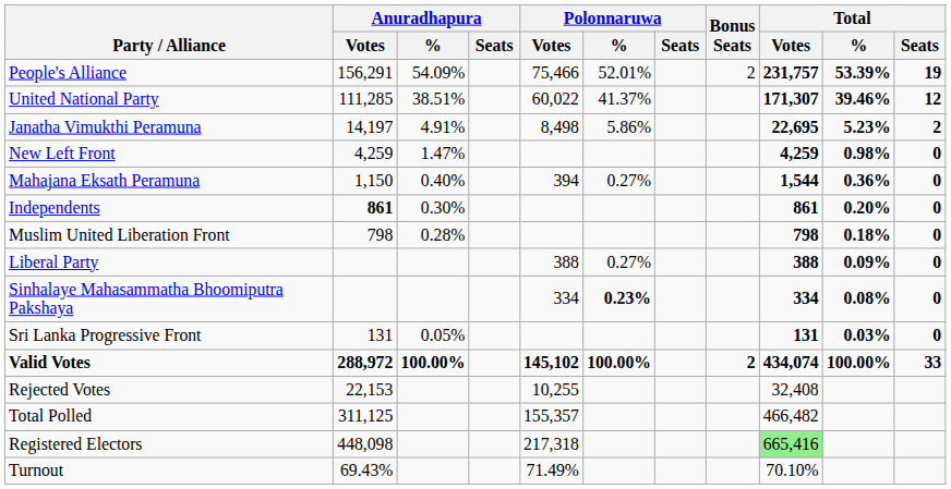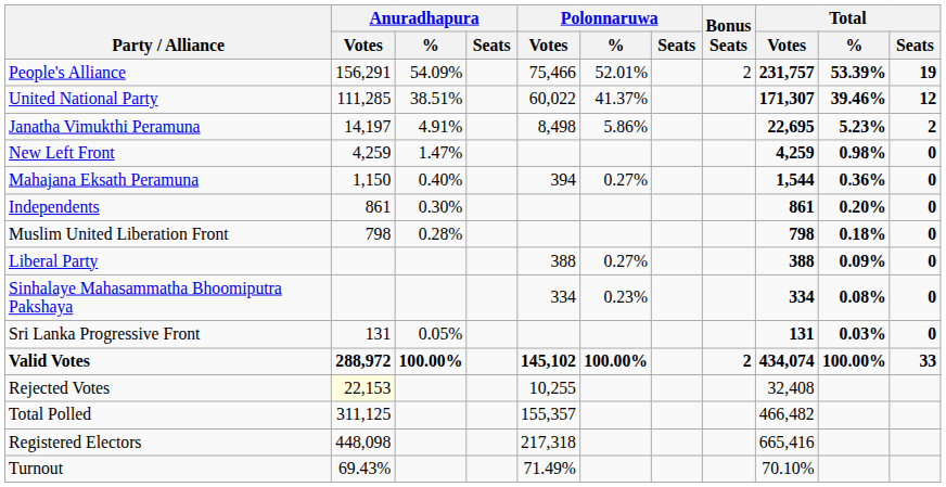Independents | Anuradhapura / Votes: bold -> normal
Sinhalaye Mahasammatha Bhoomiputra Pakshaya | Polonnaruwa / %: bold -> normal
Rejected Votes | Anuradhapura / Votes: no background -> lightyellow background
Registered Electors | Total / Votes: lightgreen background -> no background
